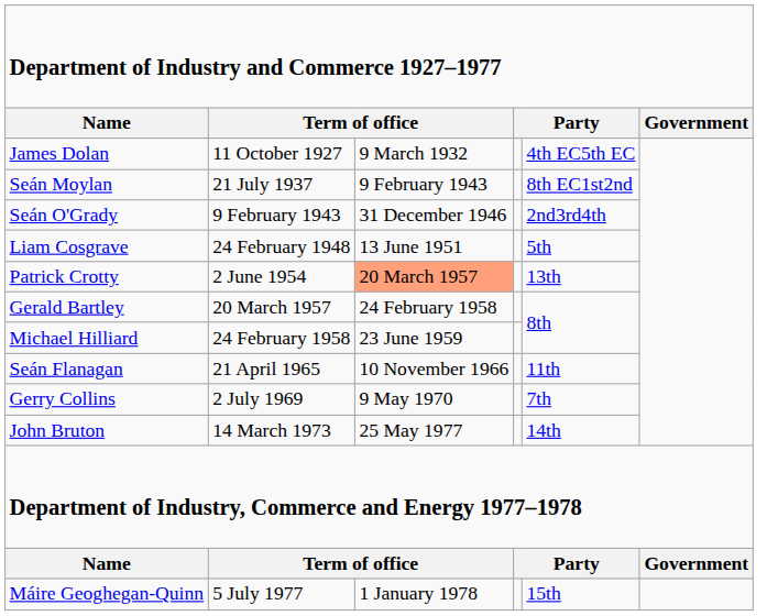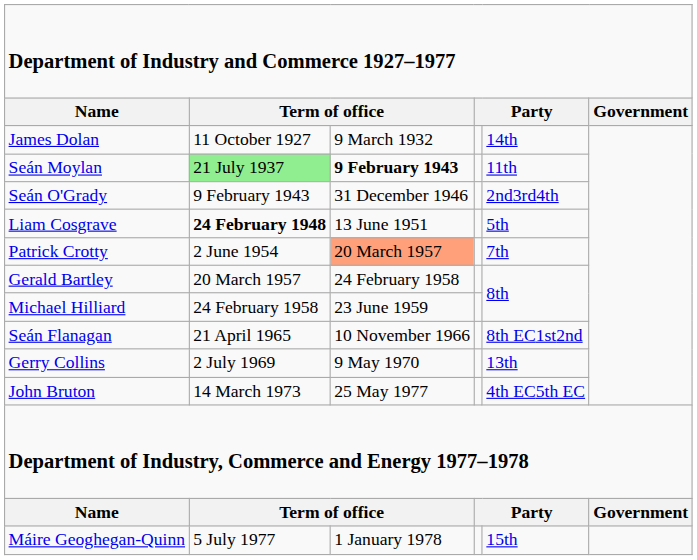James Dolan | column 5: 4th EC5th EC -> 14th
Seán Moylan | column 2: no background -> lightgreen background
Seán Moylan | column 3: normal -> bold
Seán Moylan | column 5: 8th EC1st2nd -> 11th
Liam Cosgrave | column 2: normal -> bold
Patrick Crotty | column 5: 13th -> 7th
Seán Flanagan | column 5: 11th -> 8th EC1st2nd
Gerry Collins | column 5: 7th -> 13th
John Bruton | column 5: 14th -> 4th EC5th EC
